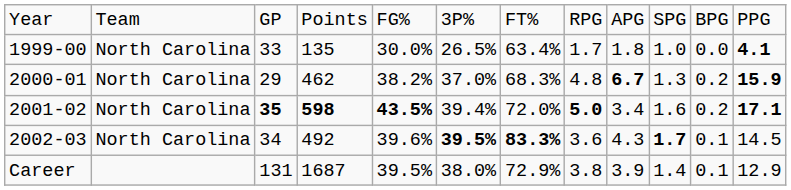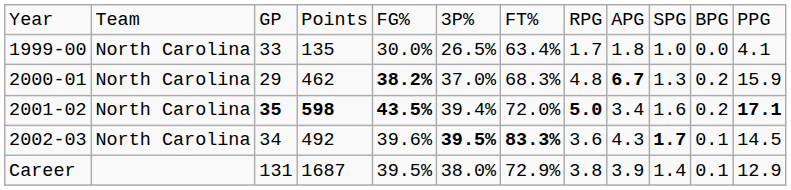1999-00 | column 12: bold -> normal
2000-01 | column 5: normal -> bold
2000-01 | column 12: bold -> normal
